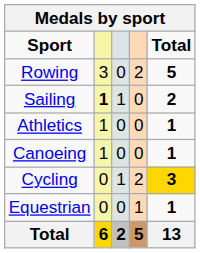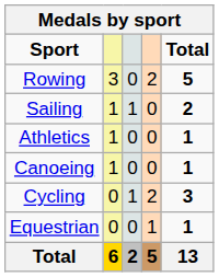Sailing | column 2: bold -> normal
Cycling | Total: gold background -> no background
